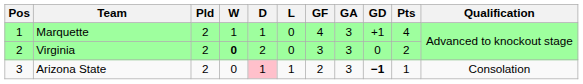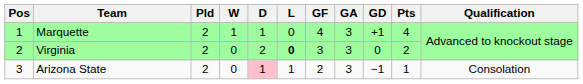Virginia | W: bold -> normal
Virginia | L: normal -> bold
Arizona State | GD: bold -> normal
